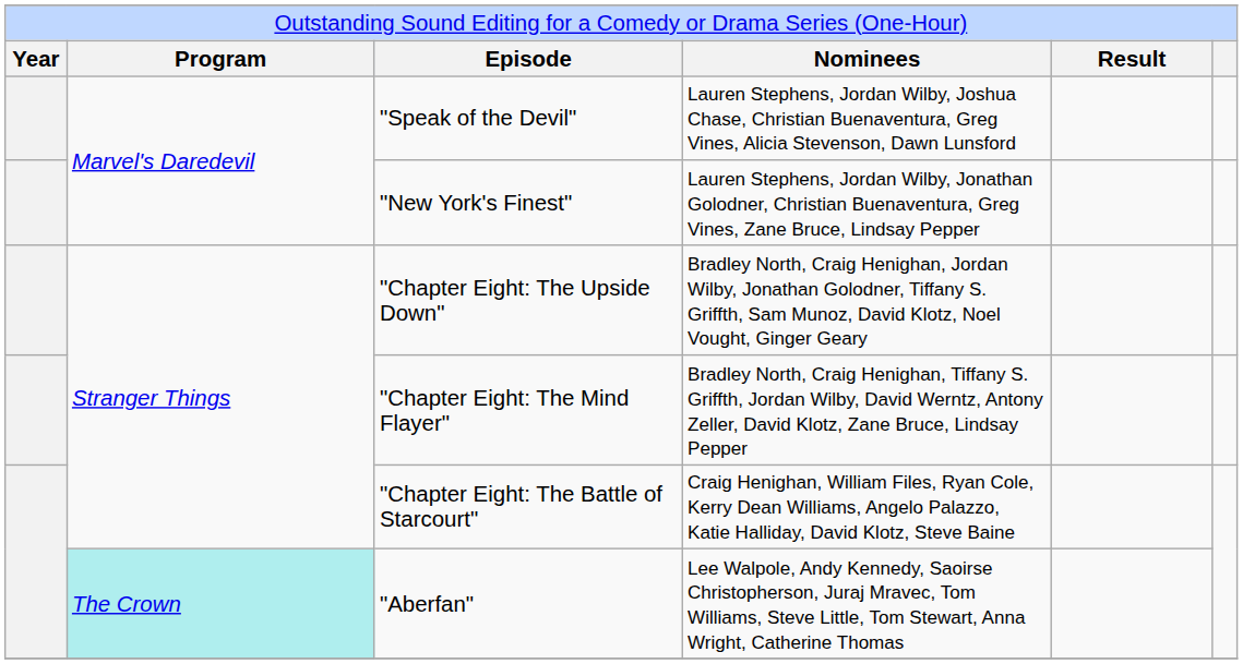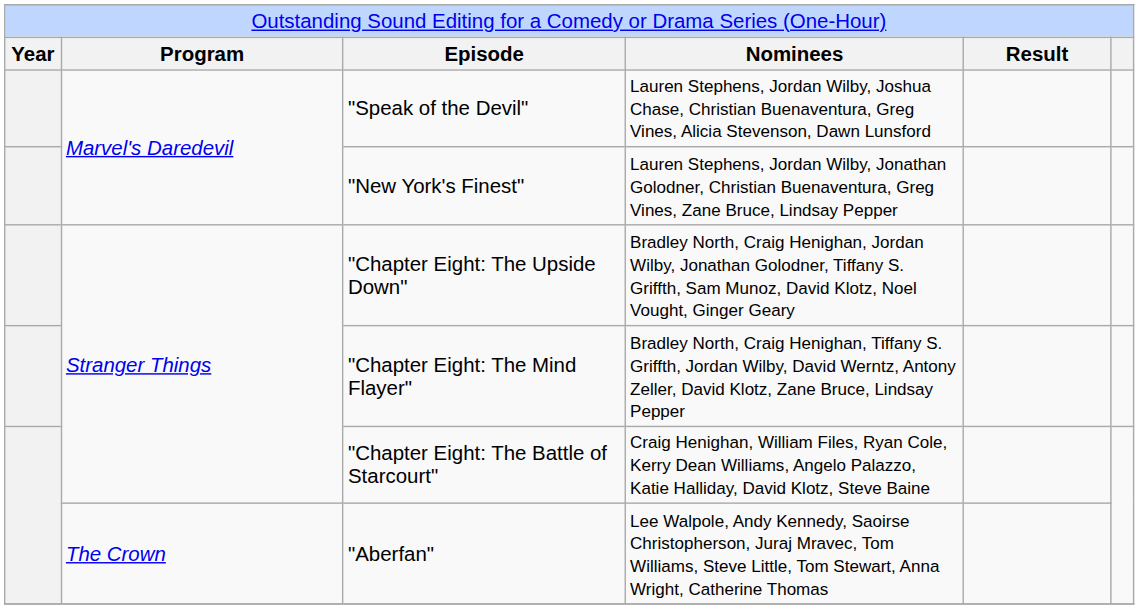"Aberfan" | column 2: paleturquoise background -> no background
